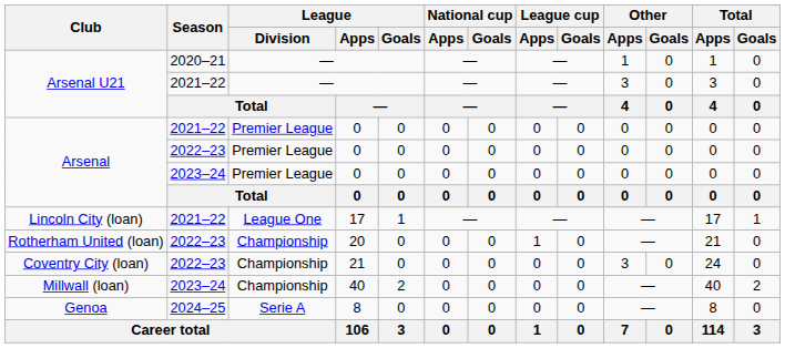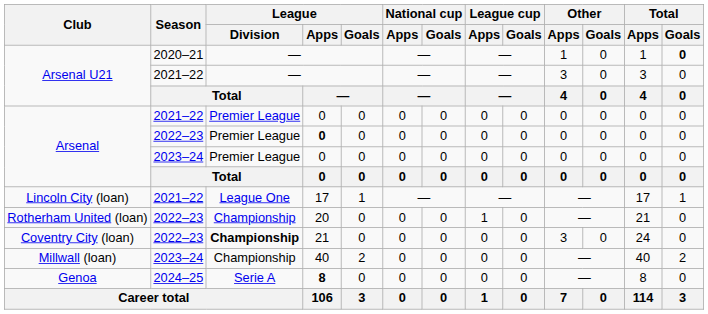Arsenal U21 / 2020–21 | Total / Goals: normal -> bold
Arsenal / 2022–23 | League / Apps: normal -> bold
Coventry City (loan) | League / Division: normal -> bold
Genoa | League / Apps: normal -> bold
